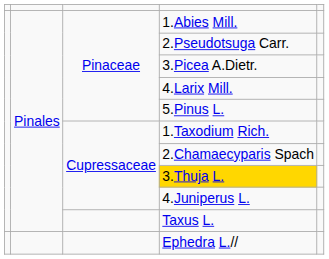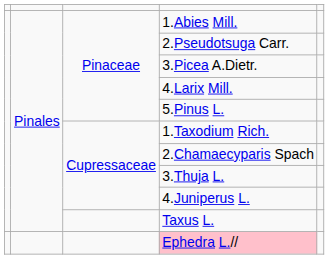3.Thuja L. | column 4: gold background -> no background
Ephedra L.// | column 4: no background -> pink background
